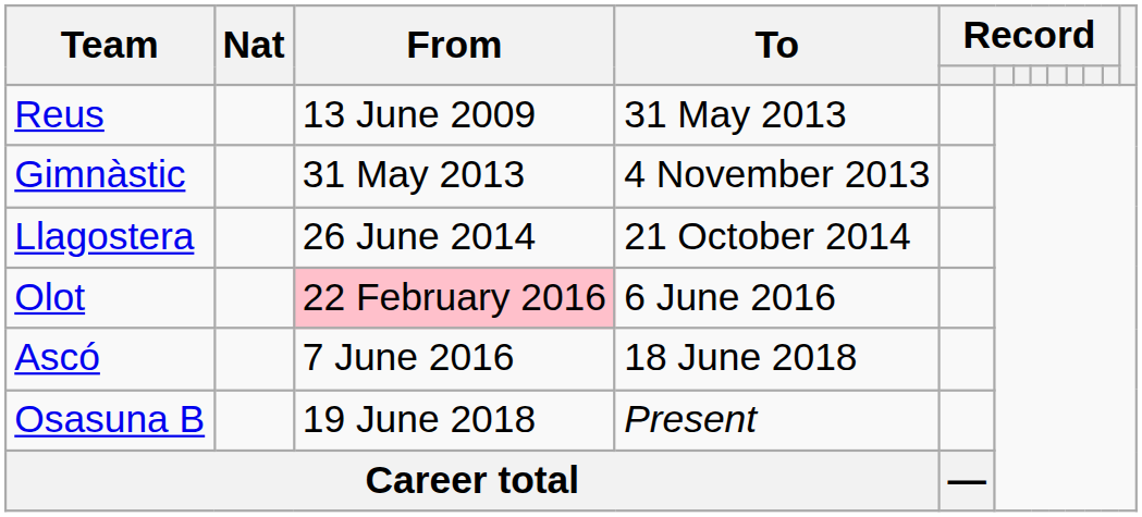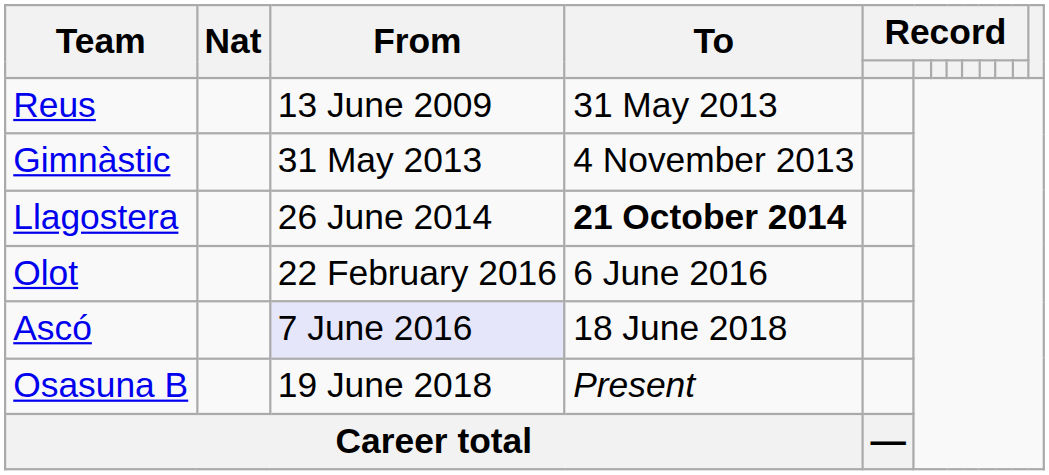Llagostera | To: normal -> bold
Olot | From: pink background -> no background
Ascó | From: no background -> lavender background
